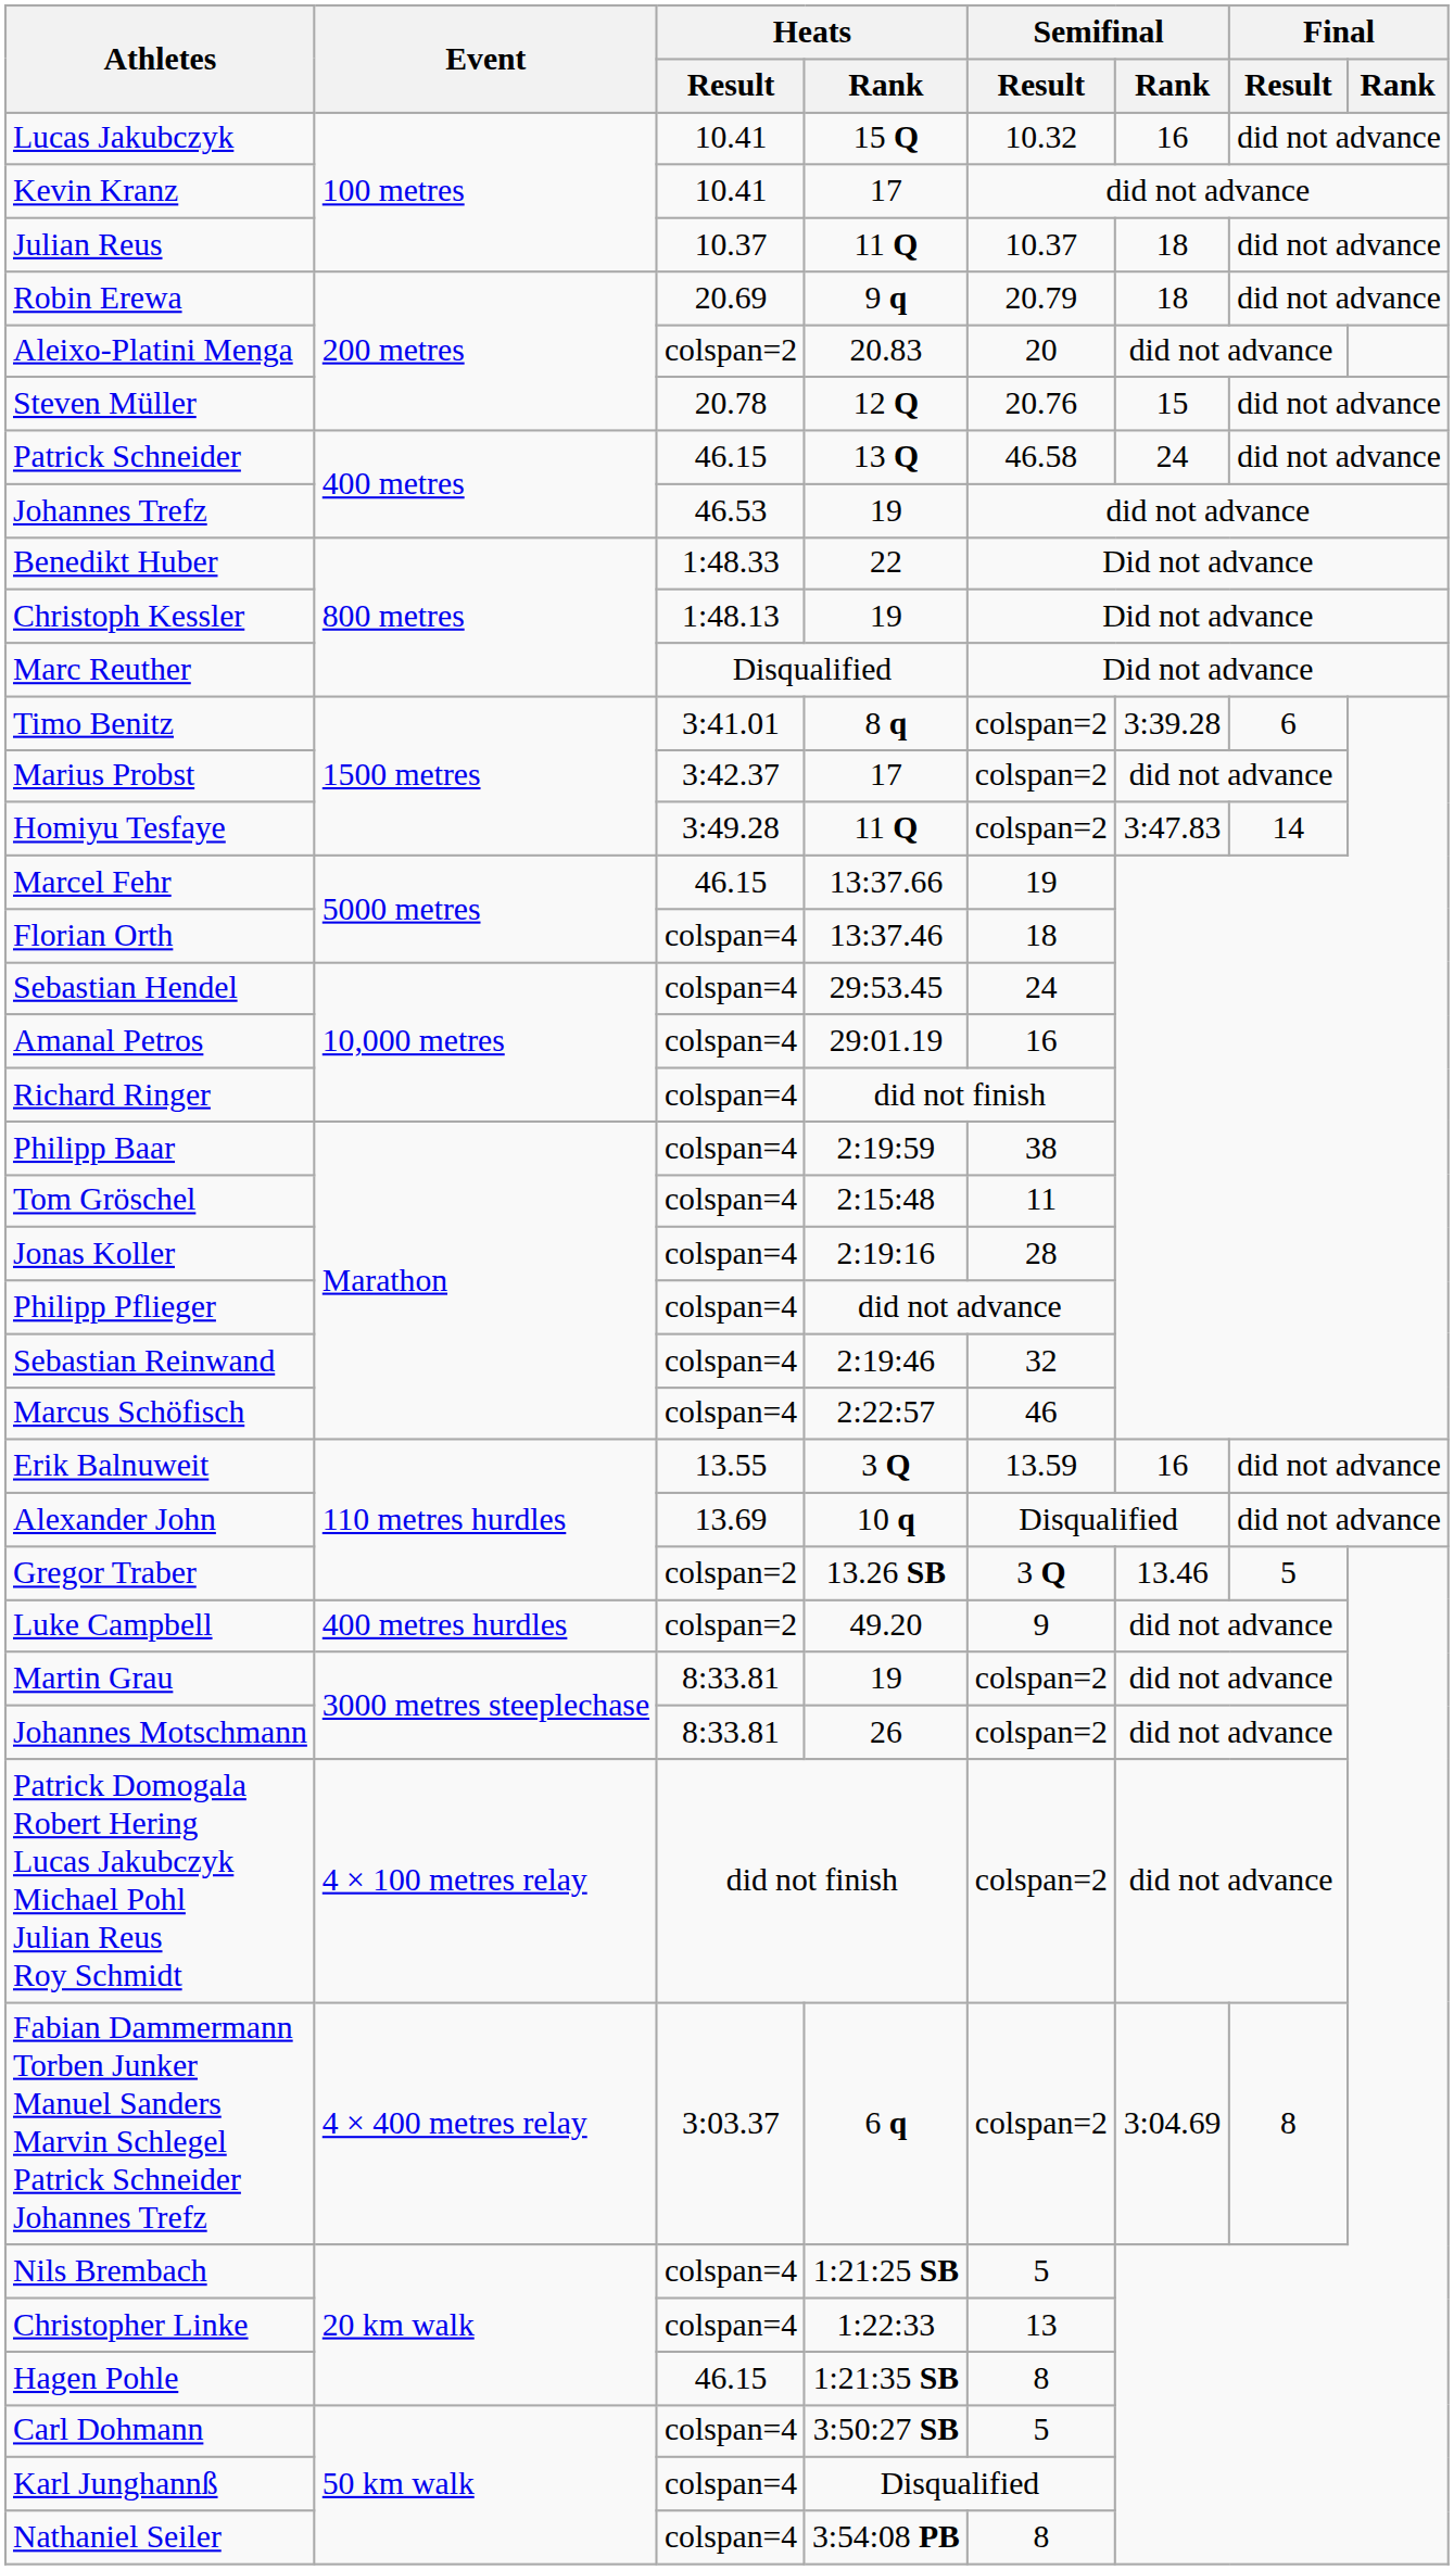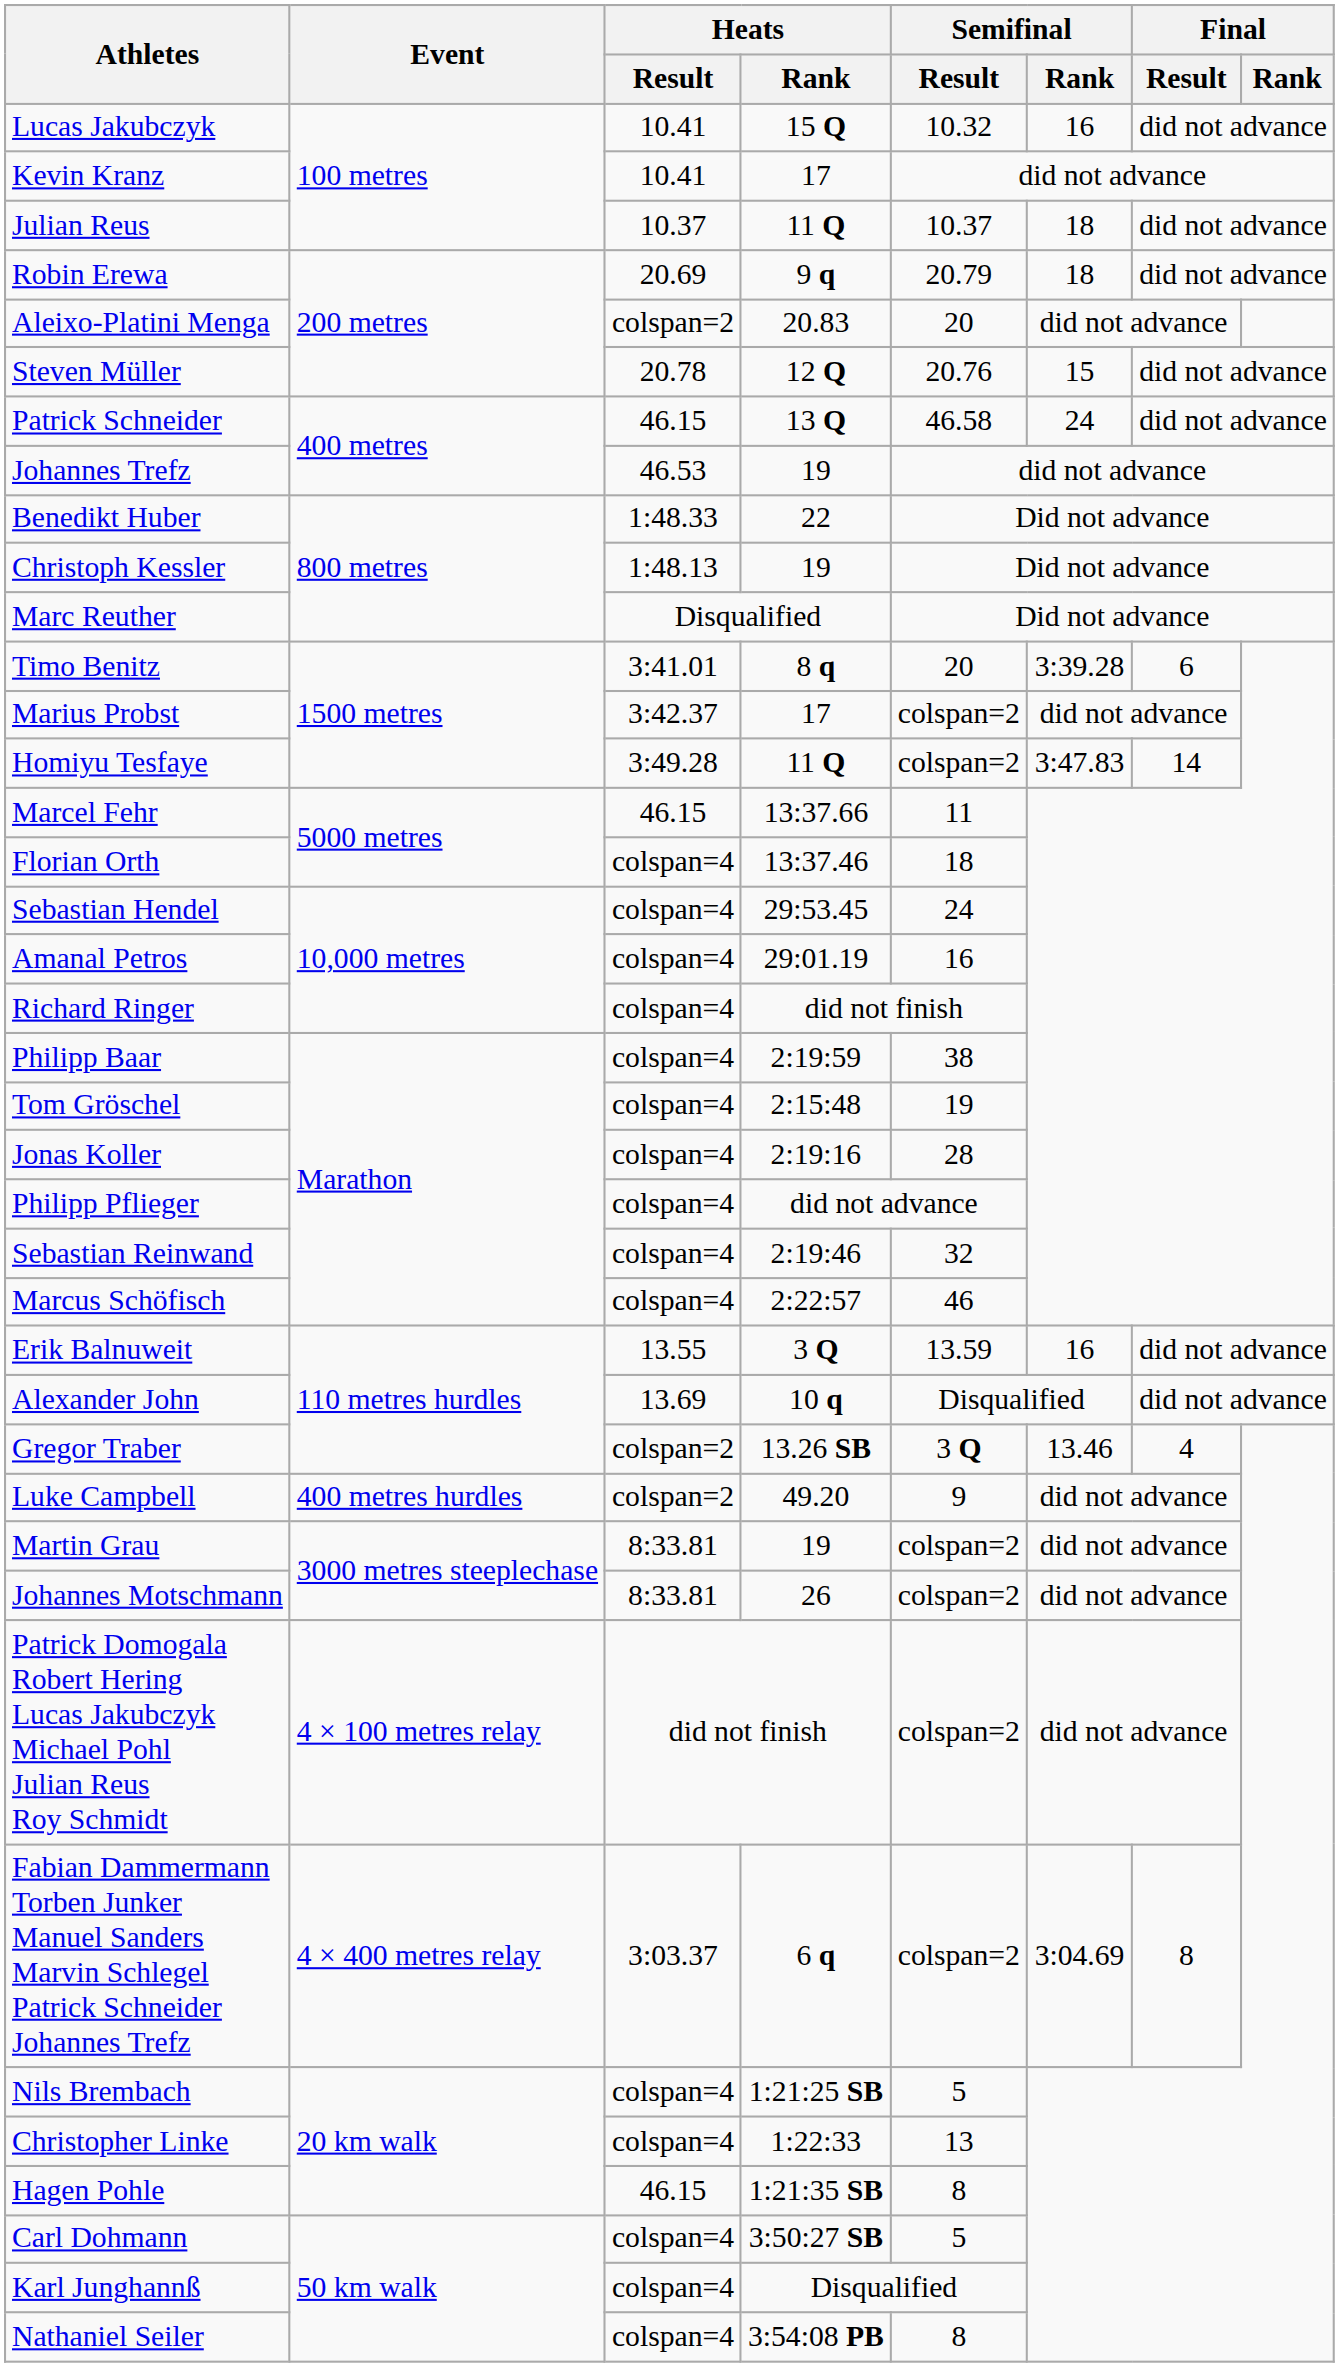Timo Benitz | Semifinal / Result: colspan=2 -> 20
Marcel Fehr | Semifinal / Result: 19 -> 11
Tom Gröschel | Semifinal / Result: 11 -> 19
Gregor Traber | Final / Result: 5 -> 4
